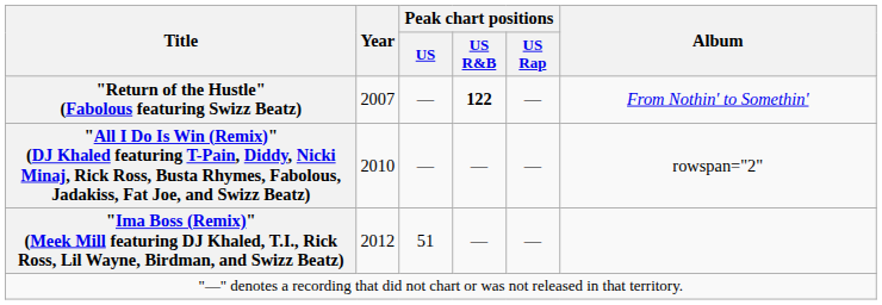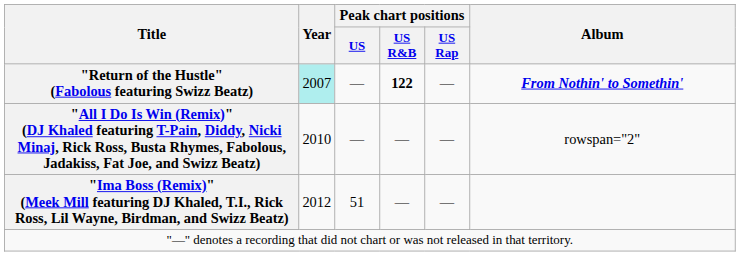"Return of the Hustle" (Fabolous featuring Swizz Beatz) | Year: no background -> paleturquoise background
"Return of the Hustle" (Fabolous featuring Swizz Beatz) | Album: normal -> bold
